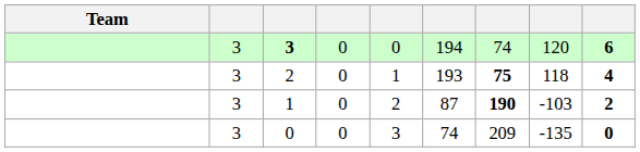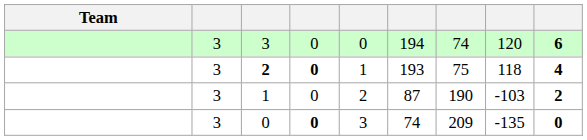row 2 | column 3: bold -> normal
row 3 | column 3: normal -> bold
row 3 | column 4: normal -> bold
row 3 | column 7: bold -> normal
row 4 | column 7: bold -> normal
row 5 | column 4: normal -> bold
